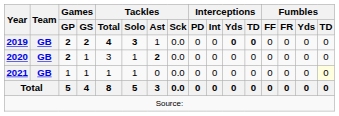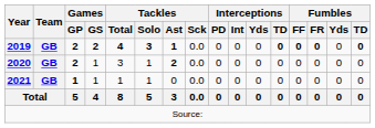2019 | Tackles / Ast: normal -> bold
2019 | Interceptions / Yds: bold -> normal
2019 | Fumbles / FF: normal -> bold
2019 | Fumbles / FR: normal -> bold
2019 | Fumbles / TD: normal -> bold
2021 | Games / GP: normal -> bold
2021 | Fumbles / TD: lightyellow background -> no background
